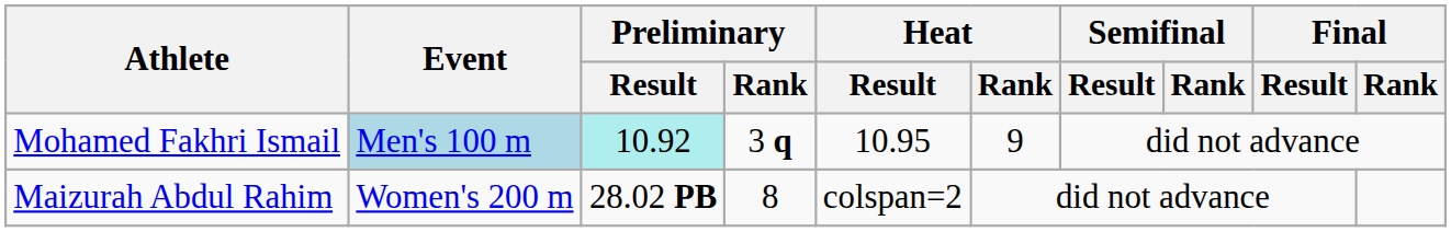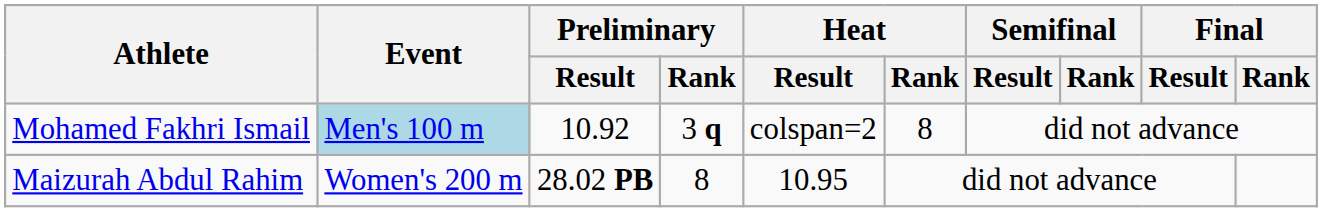Mohamed Fakhri Ismail | Preliminary / Result: paleturquoise background -> no background
Mohamed Fakhri Ismail | Heat / Result: 10.95 -> colspan=2
Mohamed Fakhri Ismail | Heat / Rank: 9 -> 8
Maizurah Abdul Rahim | Heat / Result: colspan=2 -> 10.95
